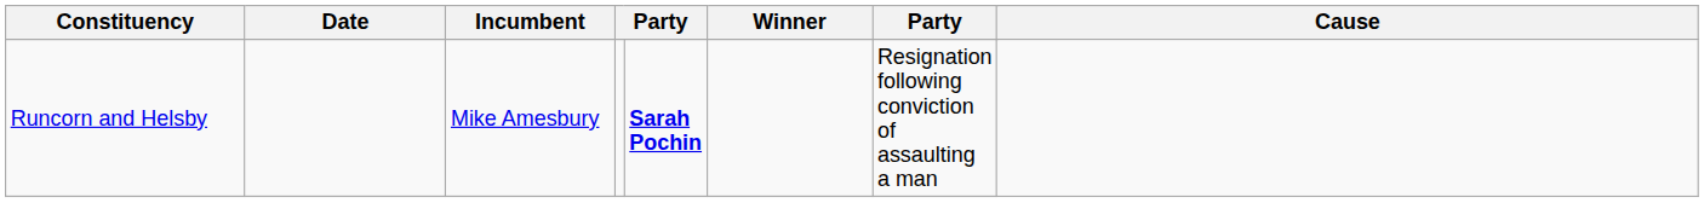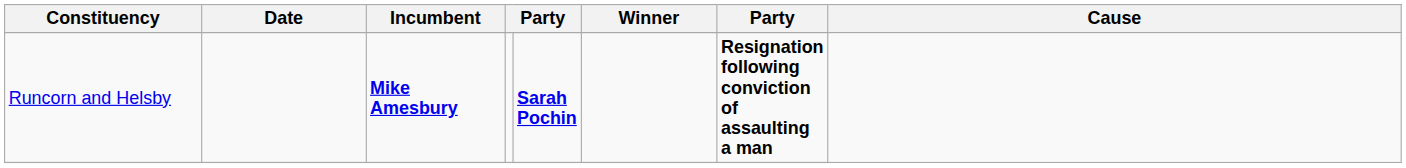Runcorn and Helsby | Incumbent: normal -> bold
Runcorn and Helsby | column 7: normal -> bold
